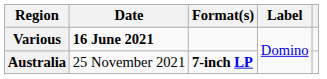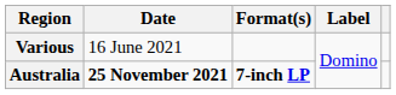Various | Date: bold -> normal
Australia | Date: normal -> bold
